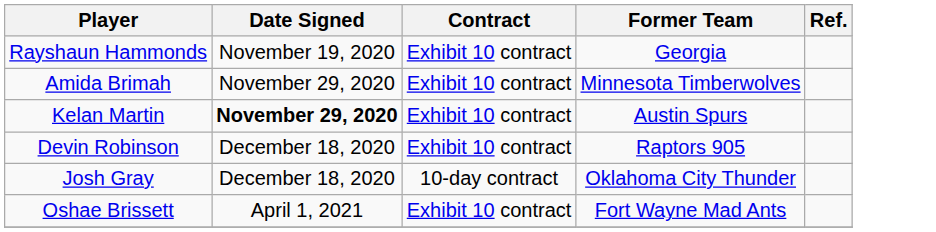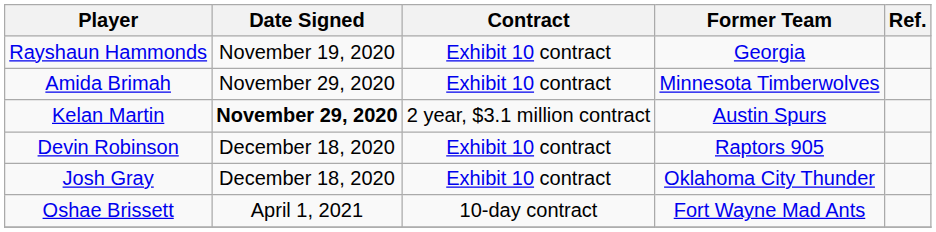Kelan Martin | Contract: Exhibit 10 contract -> 2 year, $3.1 million contract
Josh Gray | Contract: 10-day contract -> Exhibit 10 contract
Oshae Brissett | Contract: Exhibit 10 contract -> 10-day contract
